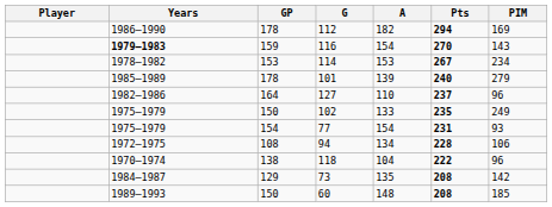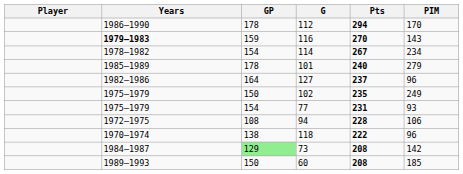- column: A | 182 | 154 | 153 | 139 | 110 | 133 | 154 | 134 | 104 | 135 | 148
112 | PIM: 169 -> 170
114 | GP: 153 -> 154
73 | GP: no background -> lightgreen background
